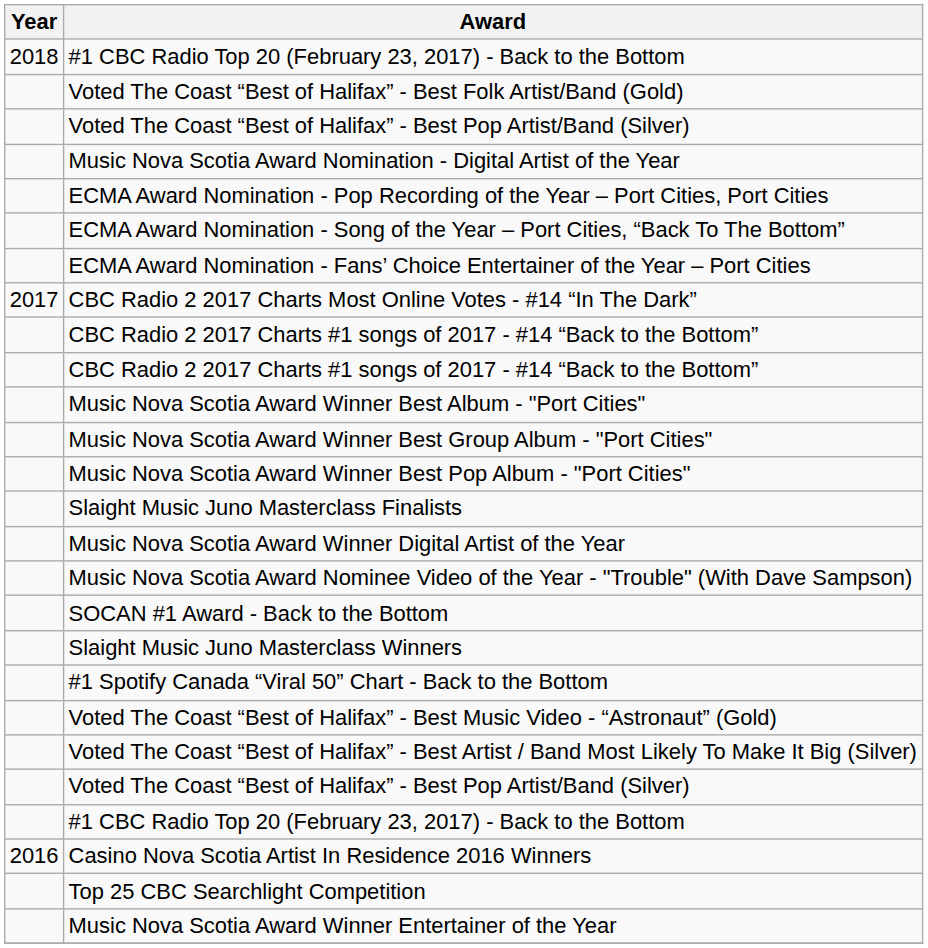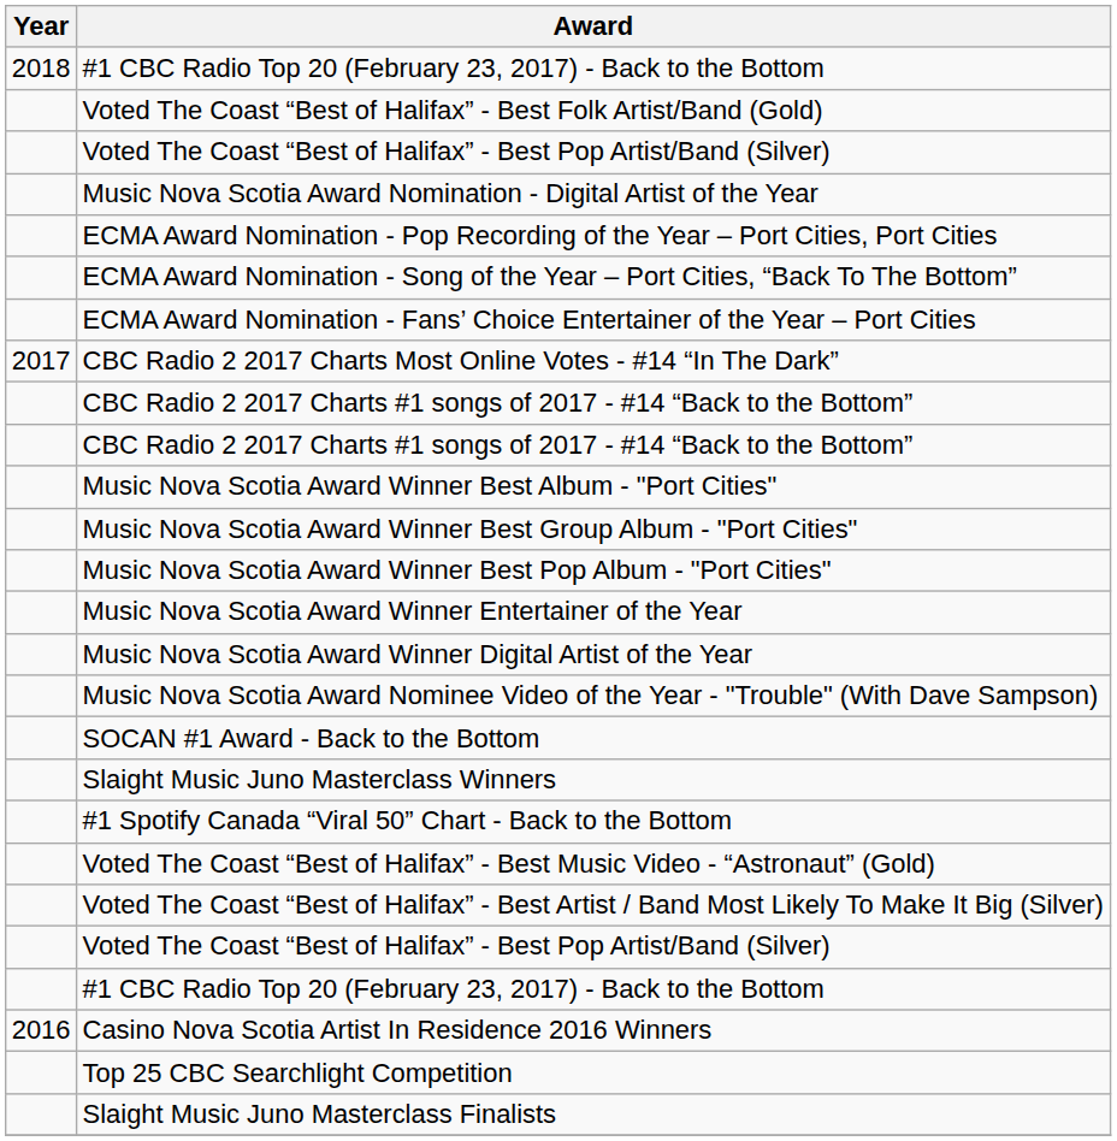row 15 | Award: Slaight Music Juno Masterclass Finalists -> Music Nova Scotia Award Winner Entertainer of the Year
row 27 | Award: Music Nova Scotia Award Winner Entertainer of the Year -> Slaight Music Juno Masterclass Finalists
